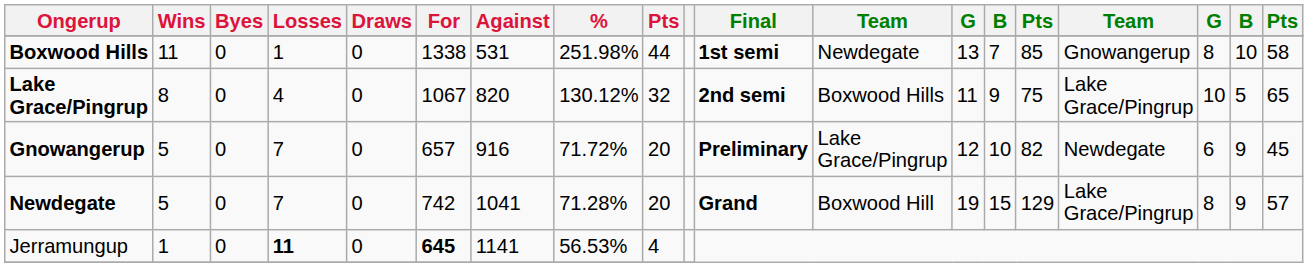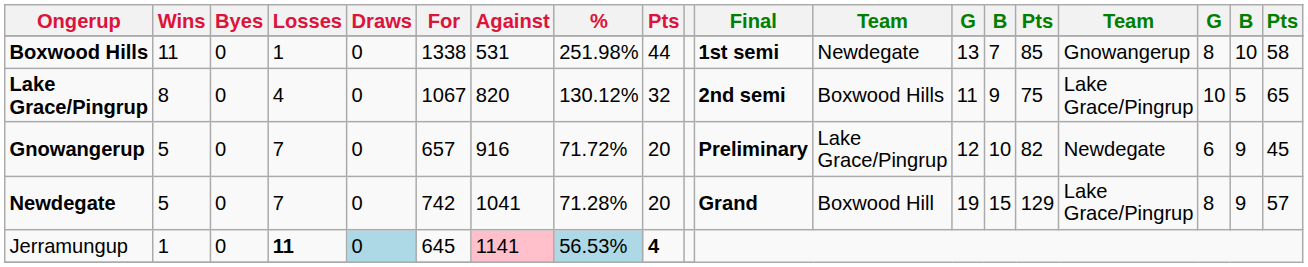Jerramungup | Draws: no background -> lightblue background
Jerramungup | For: bold -> normal
Jerramungup | Against: no background -> pink background
Jerramungup | %: no background -> lightblue background
Jerramungup | column 9: normal -> bold
